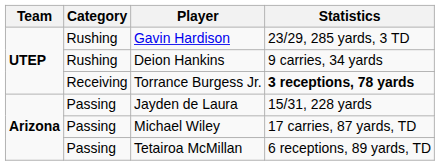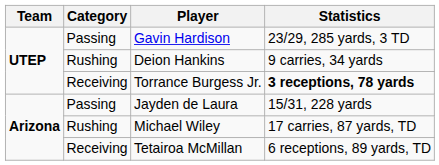Gavin Hardison | Category: Rushing -> Passing
Michael Wiley | Category: Passing -> Rushing
Tetairoa McMillan | Category: Passing -> Receiving
